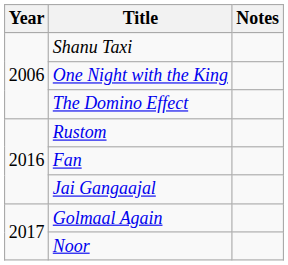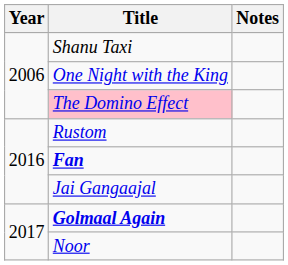The Domino Effect | Title: no background -> pink background
Fan | Title: normal -> bold
Golmaal Again | Title: normal -> bold
